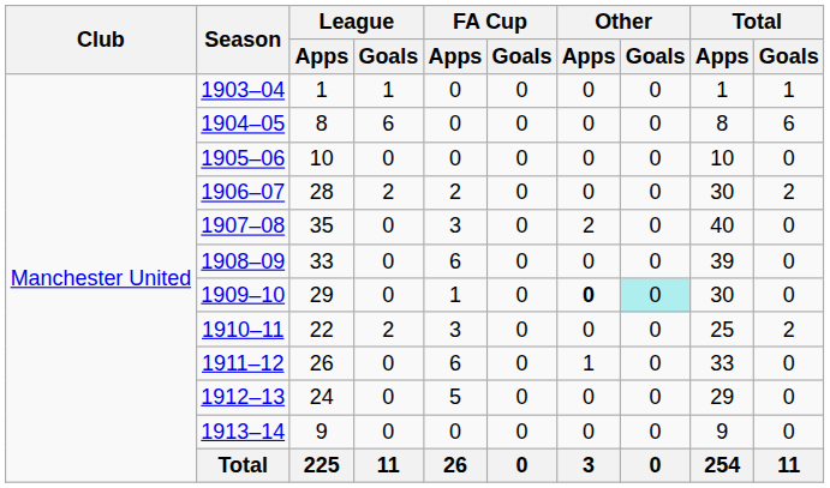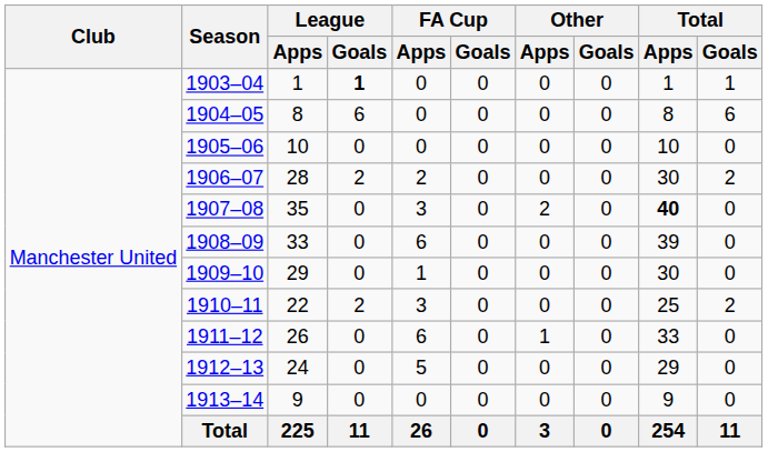1903–04 | League / Goals: normal -> bold
1907–08 | Total / Apps: normal -> bold
1909–10 | Other / Apps: bold -> normal
1909–10 | Other / Goals: paleturquoise background -> no background
